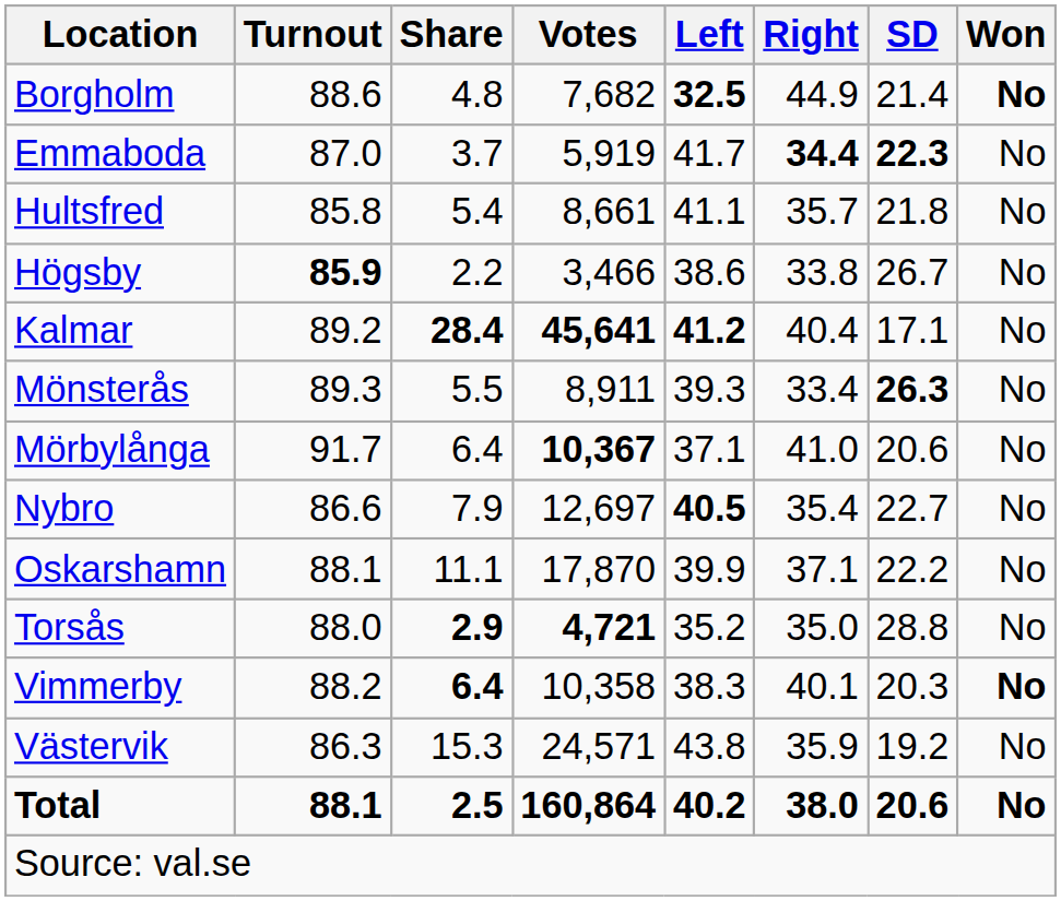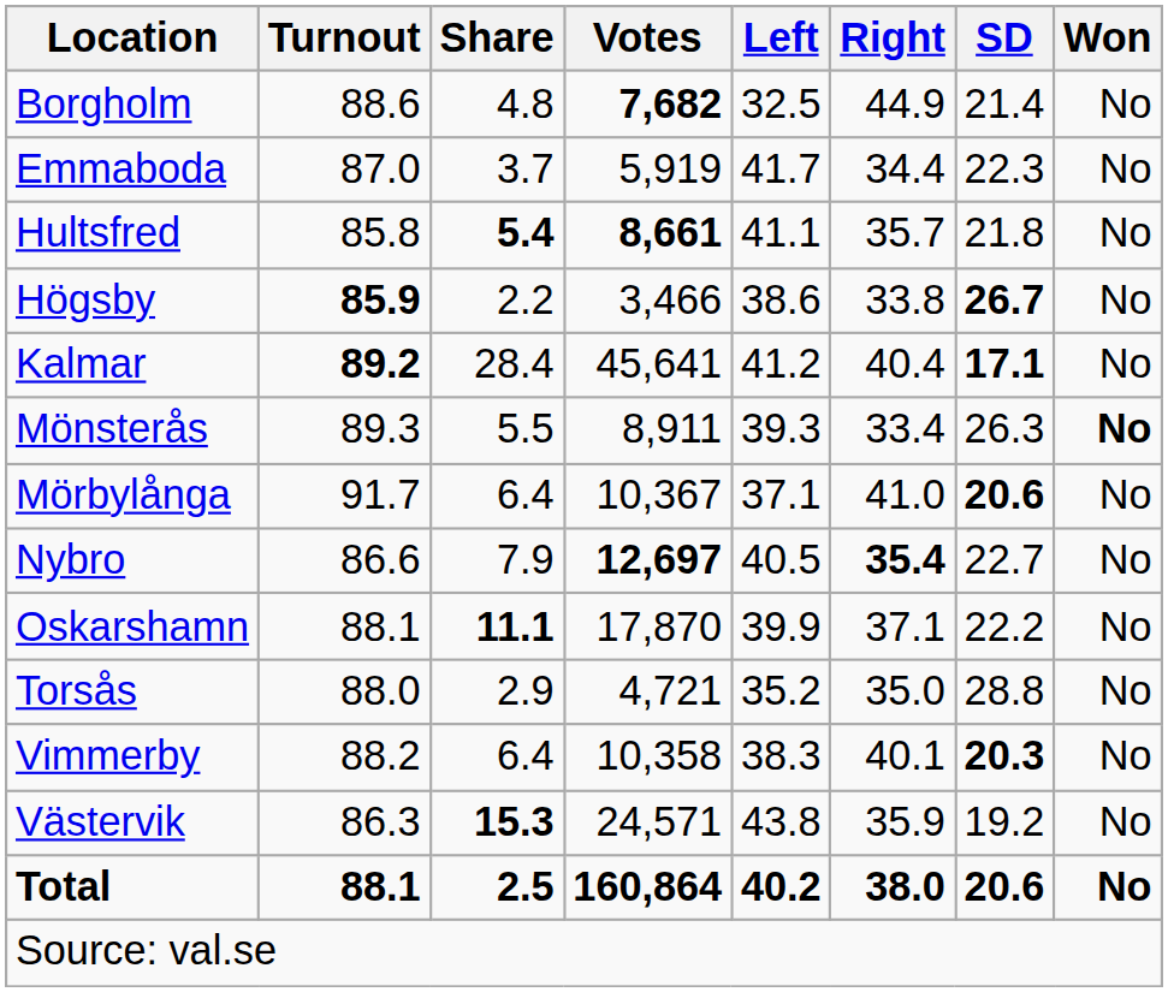Borgholm | Votes: normal -> bold
Borgholm | Left: bold -> normal
Borgholm | Won: bold -> normal
Emmaboda | Right: bold -> normal
Emmaboda | SD: bold -> normal
Hultsfred | Share: normal -> bold
Hultsfred | Votes: normal -> bold
Högsby | SD: normal -> bold
Kalmar | Turnout: normal -> bold
Kalmar | Share: bold -> normal
Kalmar | Votes: bold -> normal
Kalmar | Left: bold -> normal
Kalmar | SD: normal -> bold
Mönsterås | SD: bold -> normal
Mönsterås | Won: normal -> bold
Mörbylånga | Votes: bold -> normal
Mörbylånga | SD: normal -> bold
Nybro | Votes: normal -> bold
Nybro | Left: bold -> normal
Nybro | Right: normal -> bold
Oskarshamn | Share: normal -> bold
Torsås | Share: bold -> normal
Torsås | Votes: bold -> normal
Vimmerby | Share: bold -> normal
Vimmerby | SD: normal -> bold
Vimmerby | Won: bold -> normal
Västervik | Share: normal -> bold
